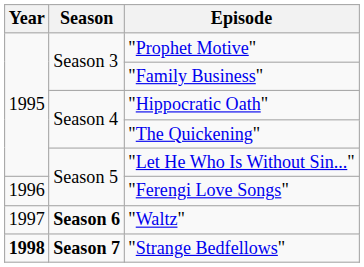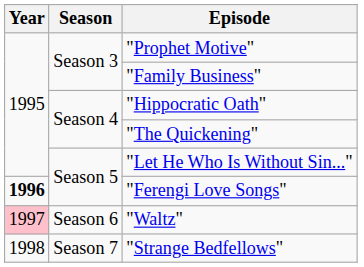"Ferengi Love Songs" | Year: normal -> bold
"Waltz" | Year: no background -> pink background
"Waltz" | Season: bold -> normal
"Strange Bedfellows" | Year: bold -> normal
"Strange Bedfellows" | Season: bold -> normal
